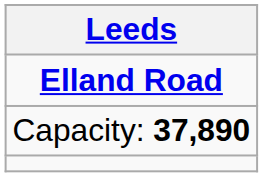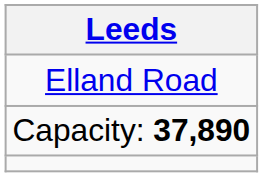row 2 | column 1: bold -> normal
